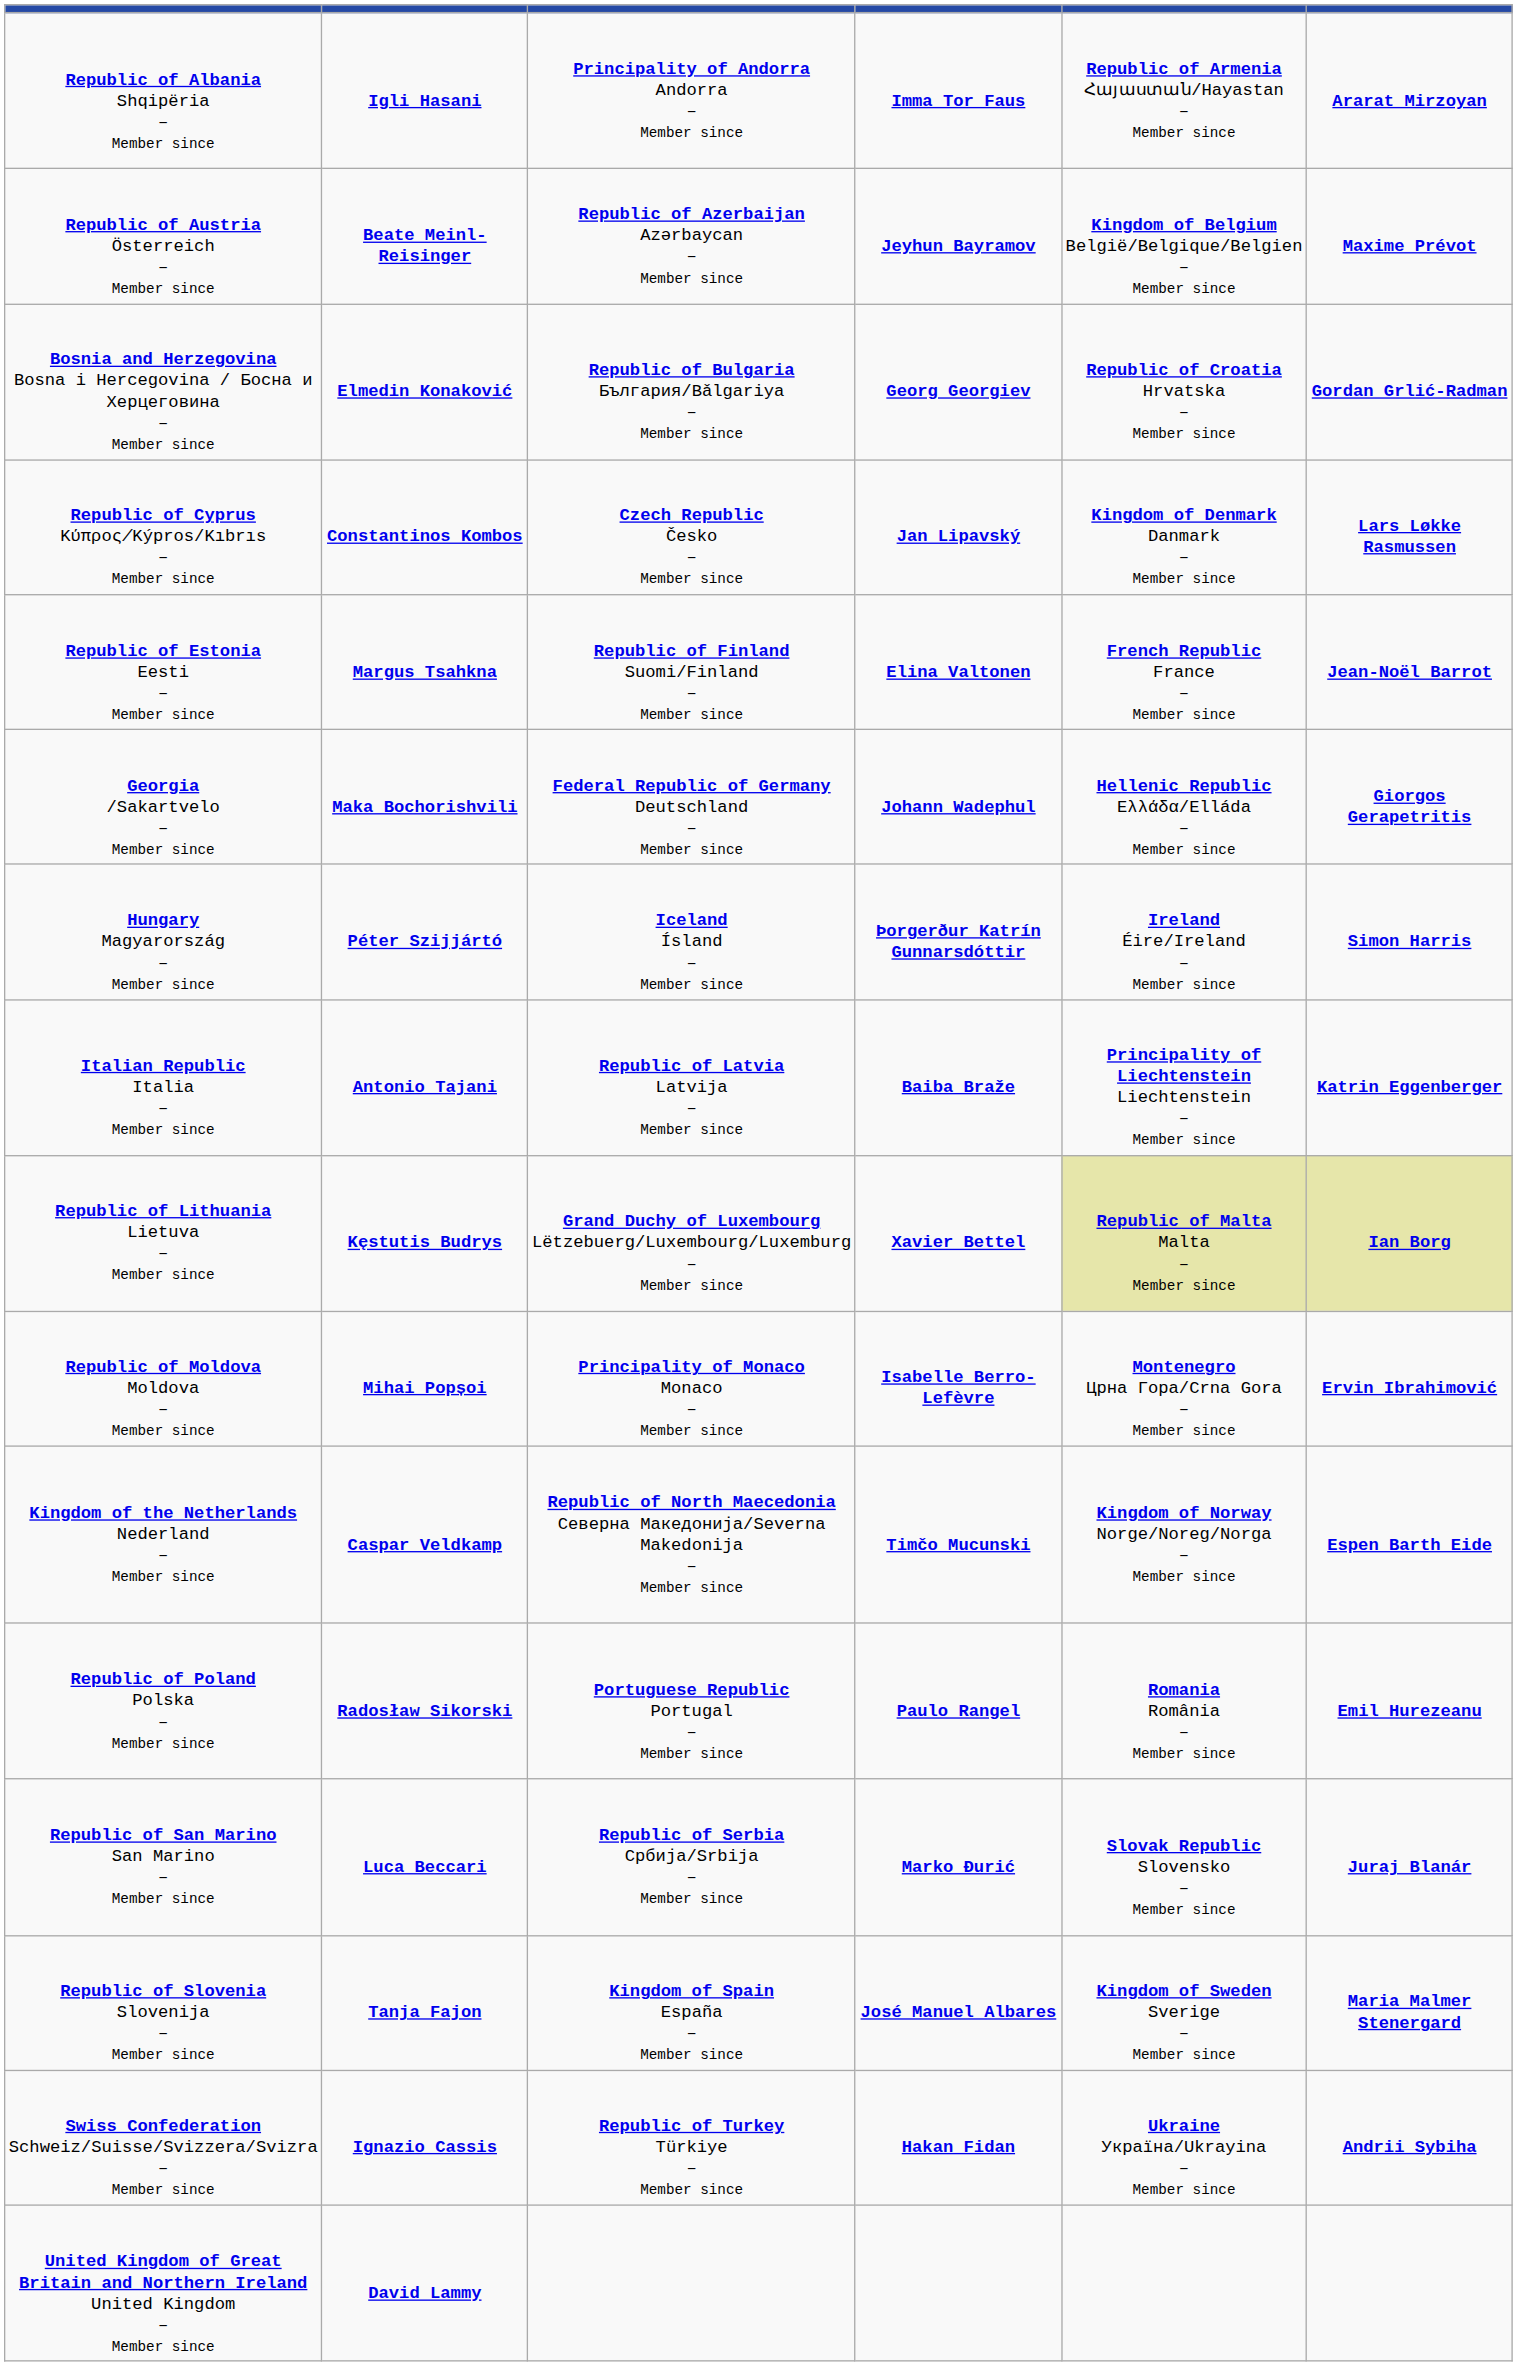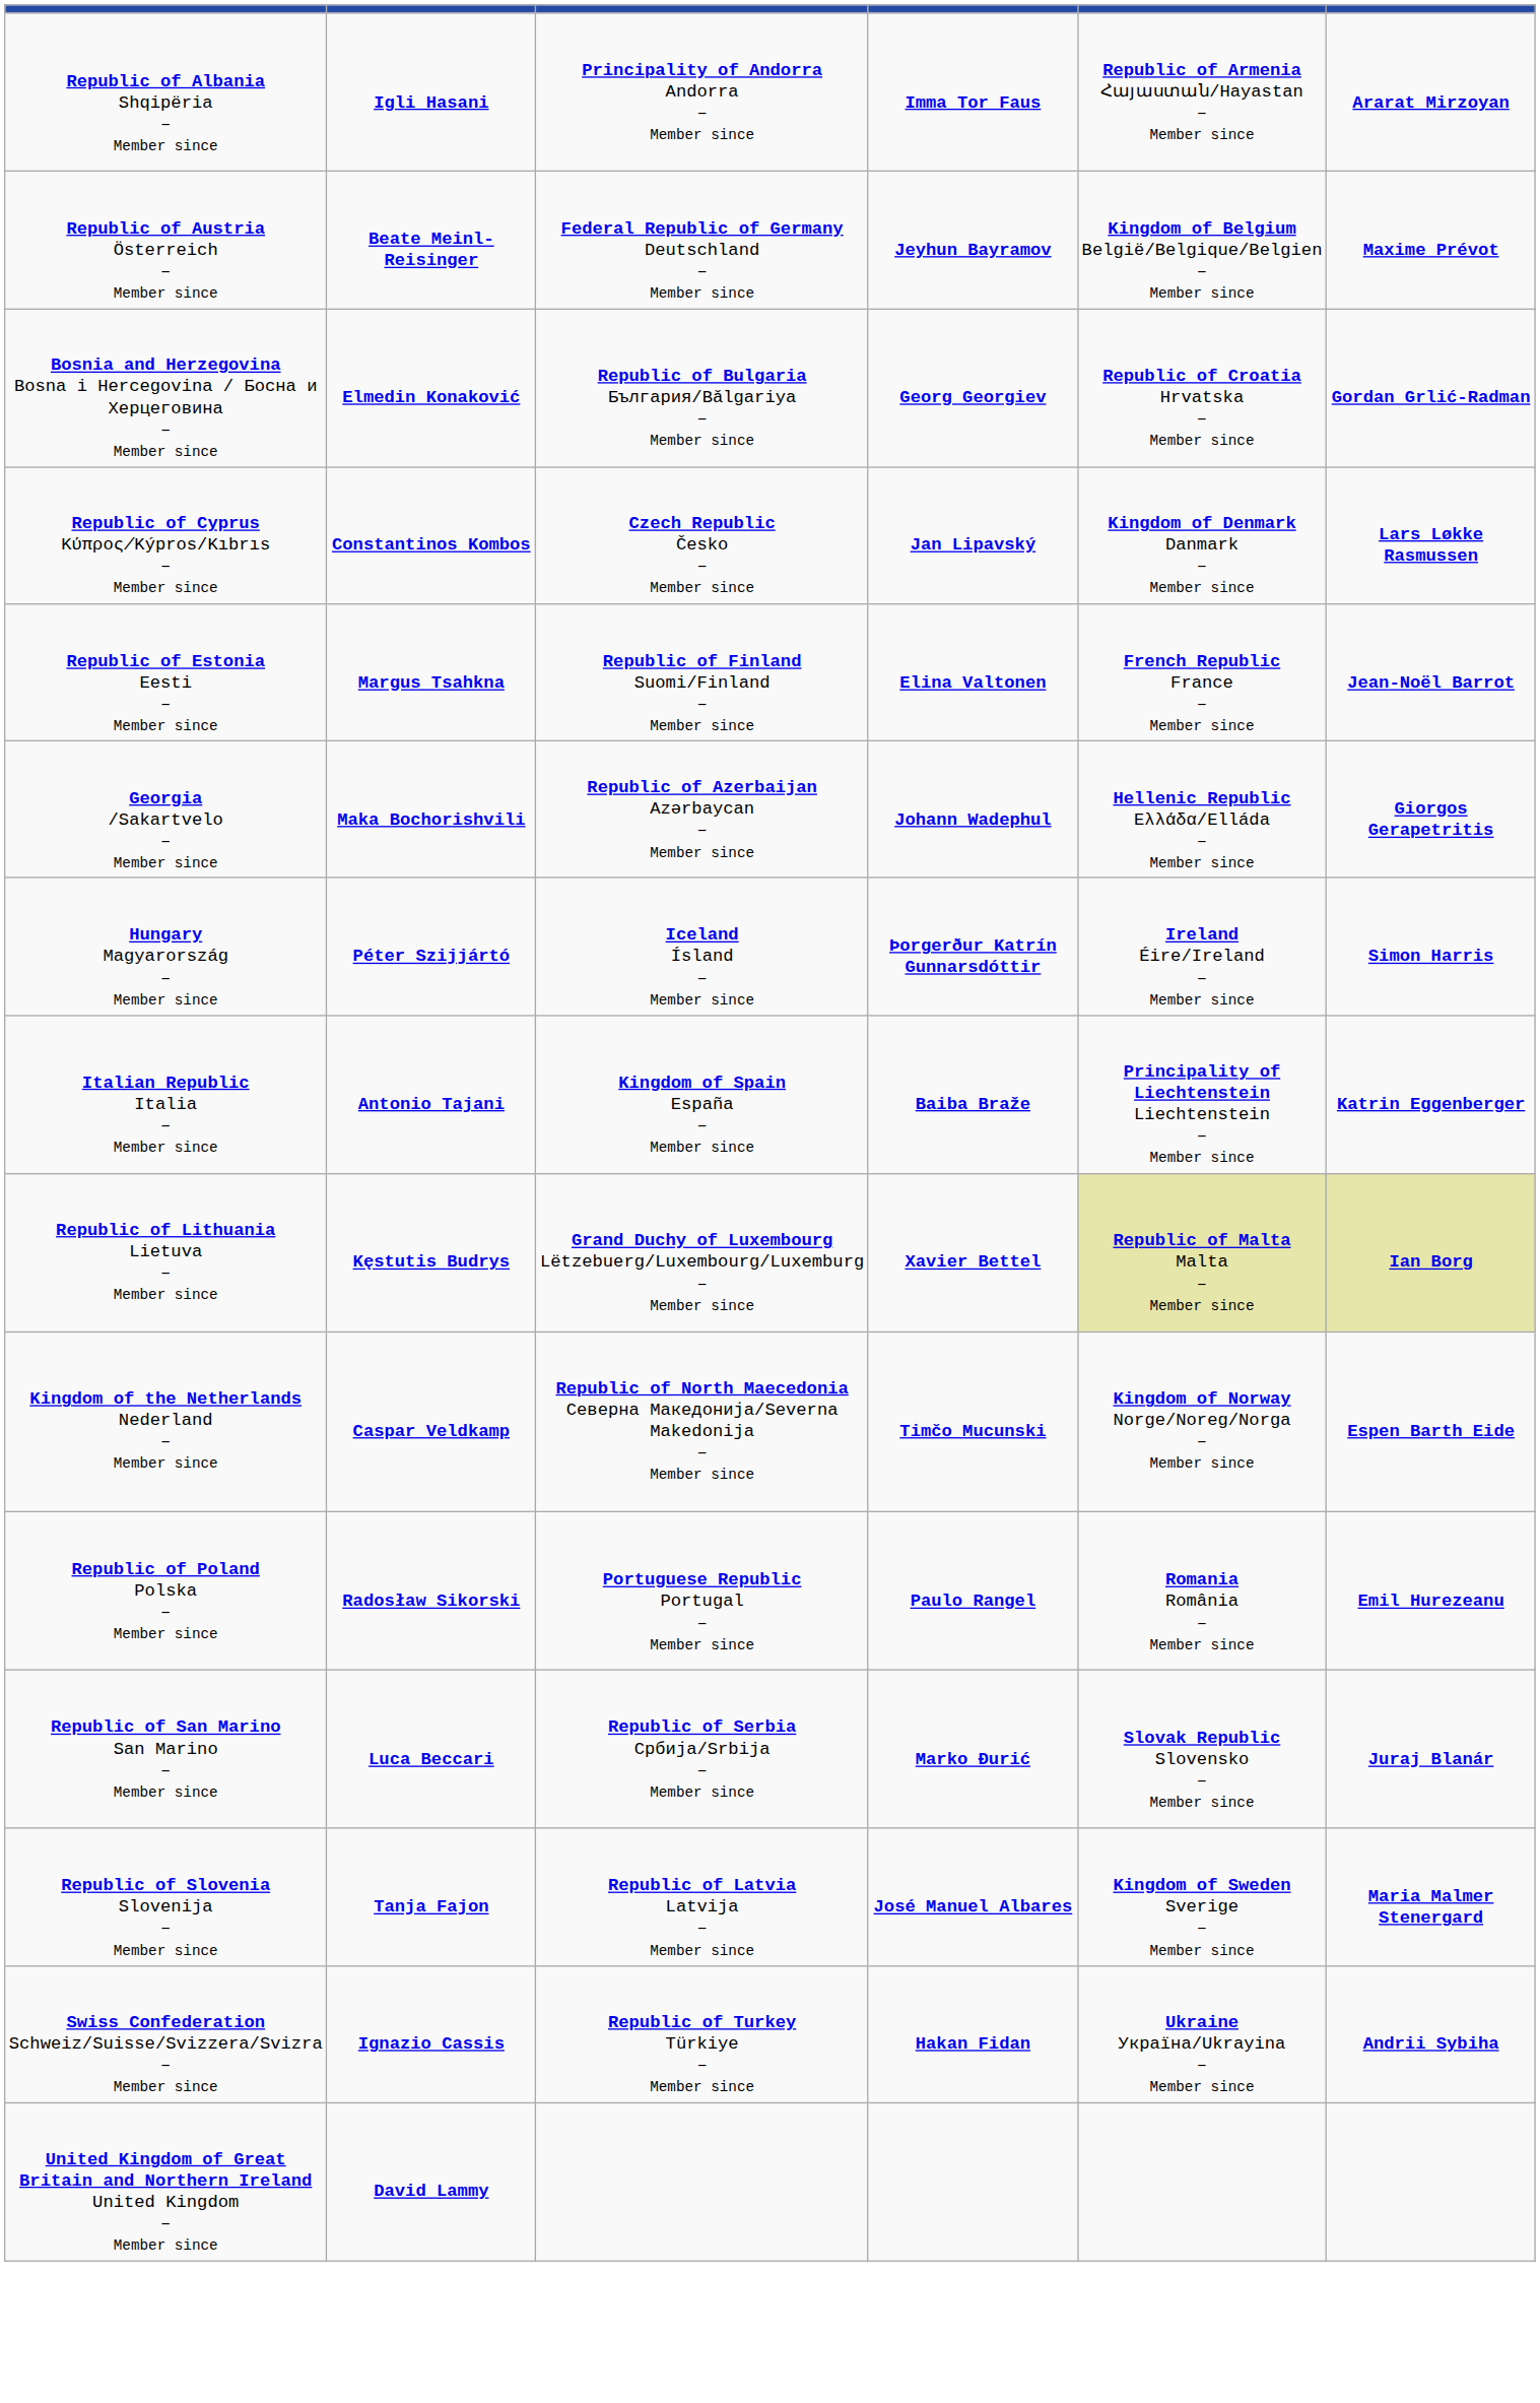Republic of Austria Österreich – Member since | column 3: Republic of Azerbaijan Azərbaycan – Member since -> Federal Republic of Germany Deutschland – Member since
Georgia /Sakartvelo – Member since | column 3: Federal Republic of Germany Deutschland – Member since -> Republic of Azerbaijan Azərbaycan – Member since
Italian Republic Italia – Member since | column 3: Republic of Latvia Latvija – Member since -> Kingdom of Spain España – Member since
- row: Republic of Moldova Moldova – Member since | Mihai Popșoi | Principality of Monaco Monaco – Member since | Isabelle Berro-Lefèvre | Montenegro Црна Гора/Crna Gora – Member since | Ervin Ibrahimović
Republic of Slovenia Slovenija – Member since | column 3: Kingdom of Spain España – Member since -> Republic of Latvia Latvija – Member since
